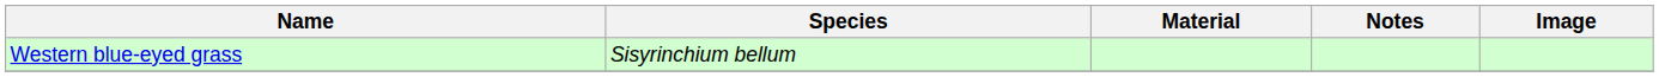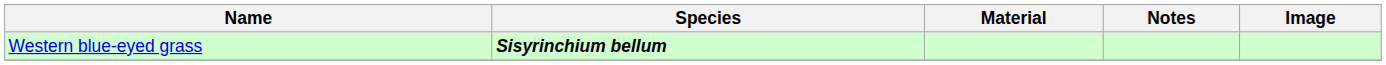Western blue-eyed grass | Species: normal -> bold
